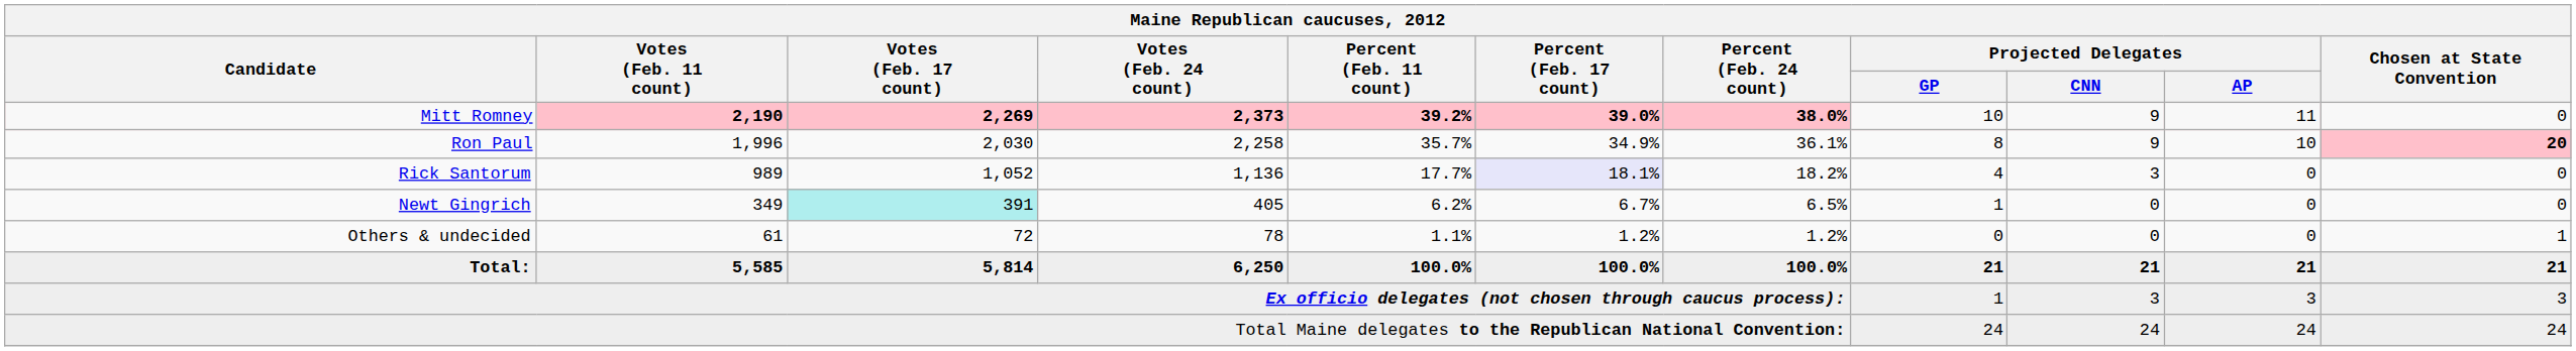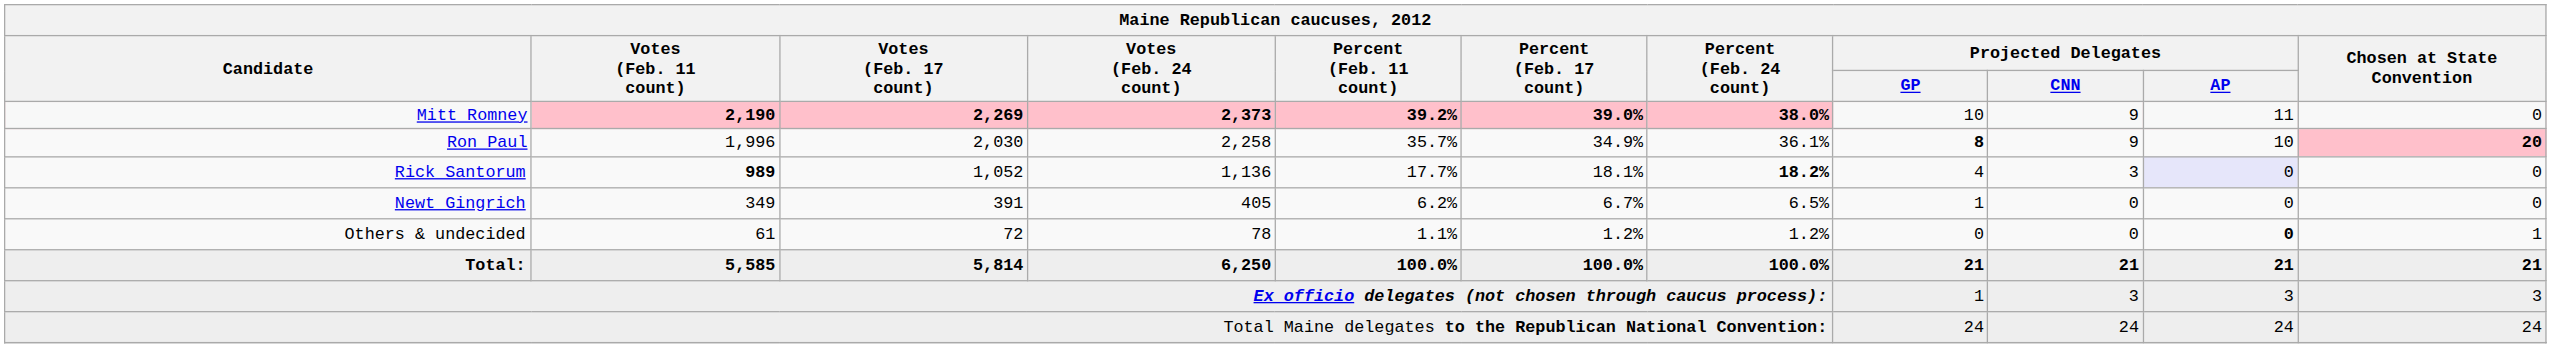Ron Paul | Projected Delegates / GP: normal -> bold
Rick Santorum | Votes (Feb. 11 count): normal -> bold
Rick Santorum | Percent (Feb. 17 count): lavender background -> no background
Rick Santorum | Percent (Feb. 24 count): normal -> bold
Rick Santorum | Projected Delegates / AP: no background -> lavender background
Newt Gingrich | Votes (Feb. 17 count): paleturquoise background -> no background
Others & undecided | Projected Delegates / AP: normal -> bold
